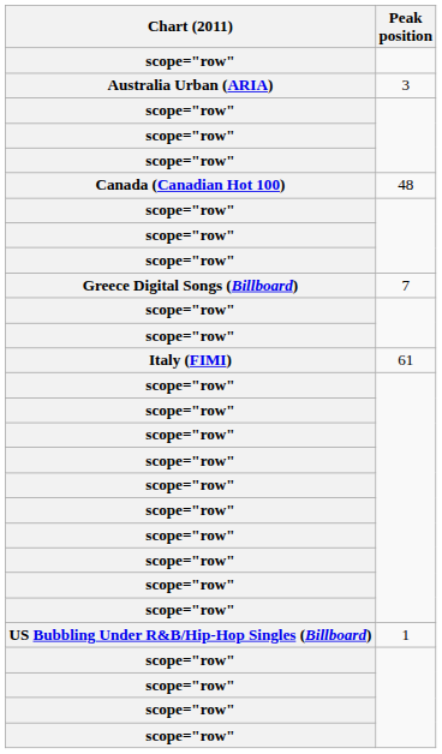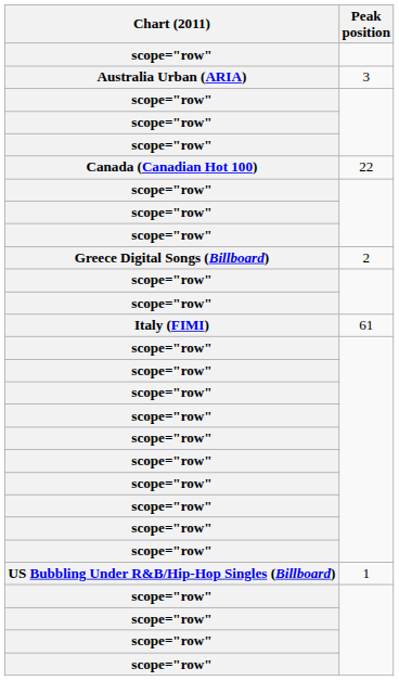Canada (Canadian Hot 100) | Peak position: 48 -> 22
Greece Digital Songs (Billboard) | Peak position: 7 -> 2
